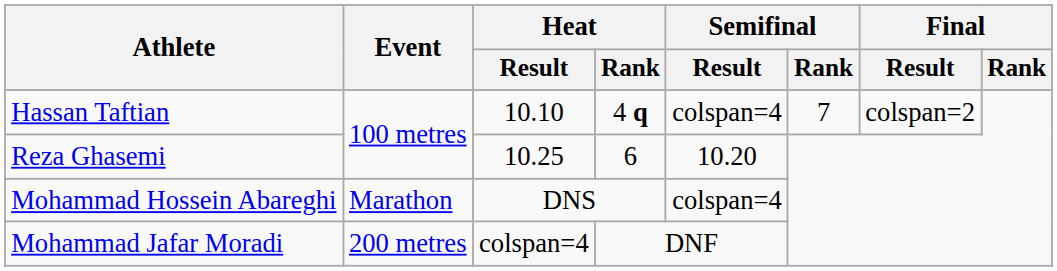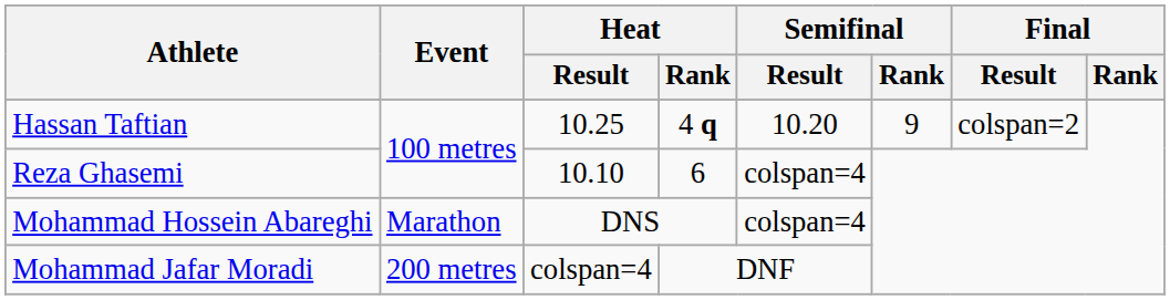Hassan Taftian | Heat / Result: 10.10 -> 10.25
Hassan Taftian | Semifinal / Result: colspan=4 -> 10.20
Hassan Taftian | Semifinal / Rank: 7 -> 9
Reza Ghasemi | Heat / Result: 10.25 -> 10.10
Reza Ghasemi | Semifinal / Result: 10.20 -> colspan=4
